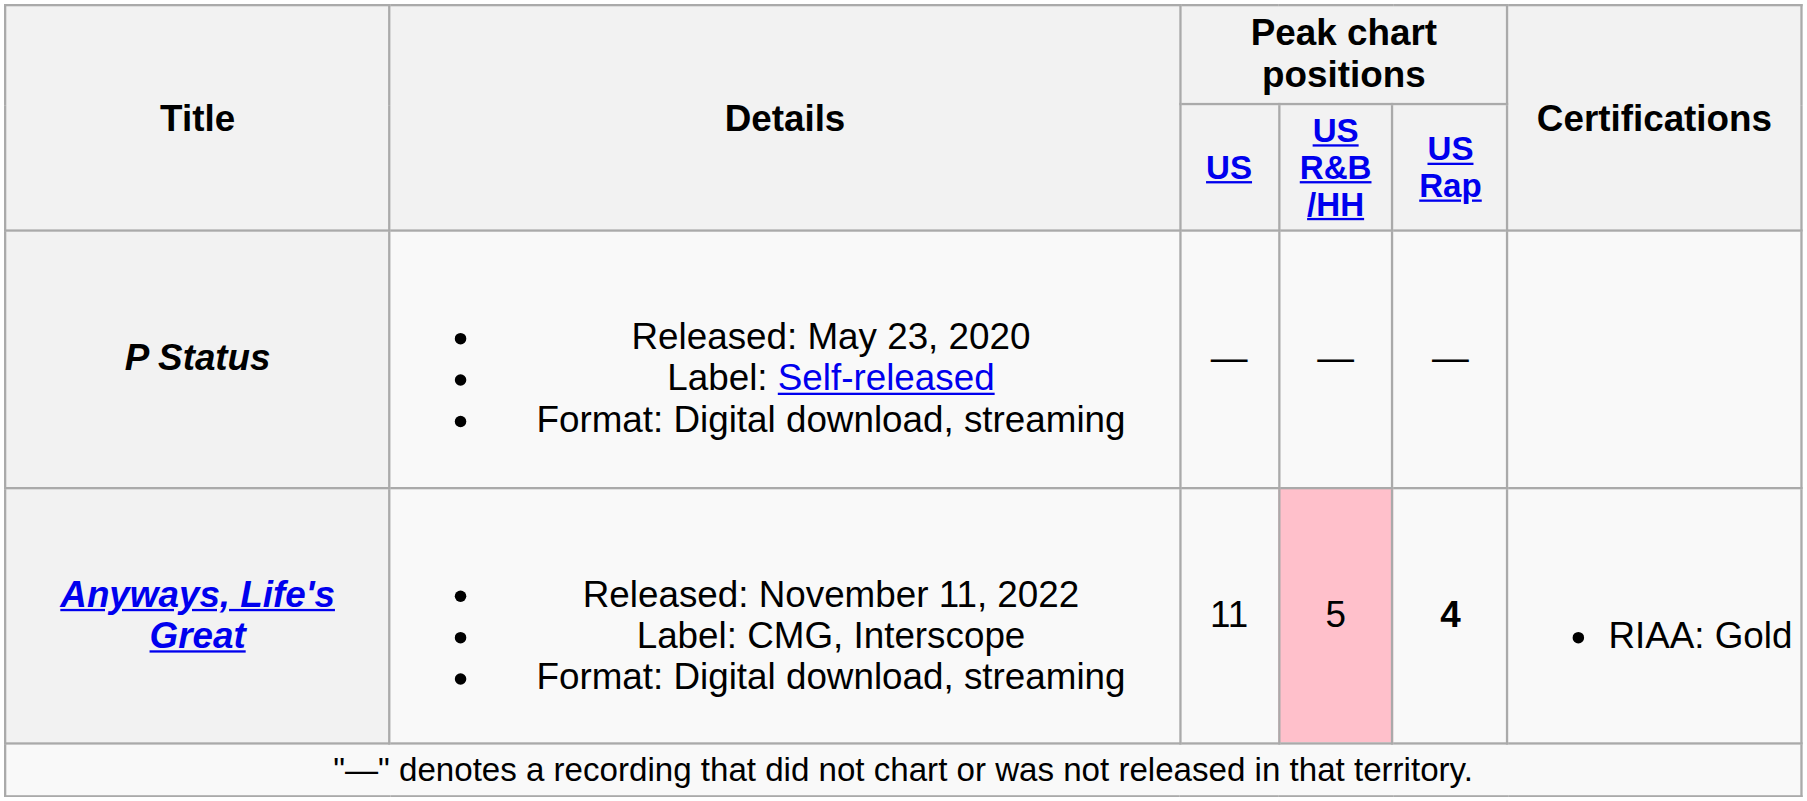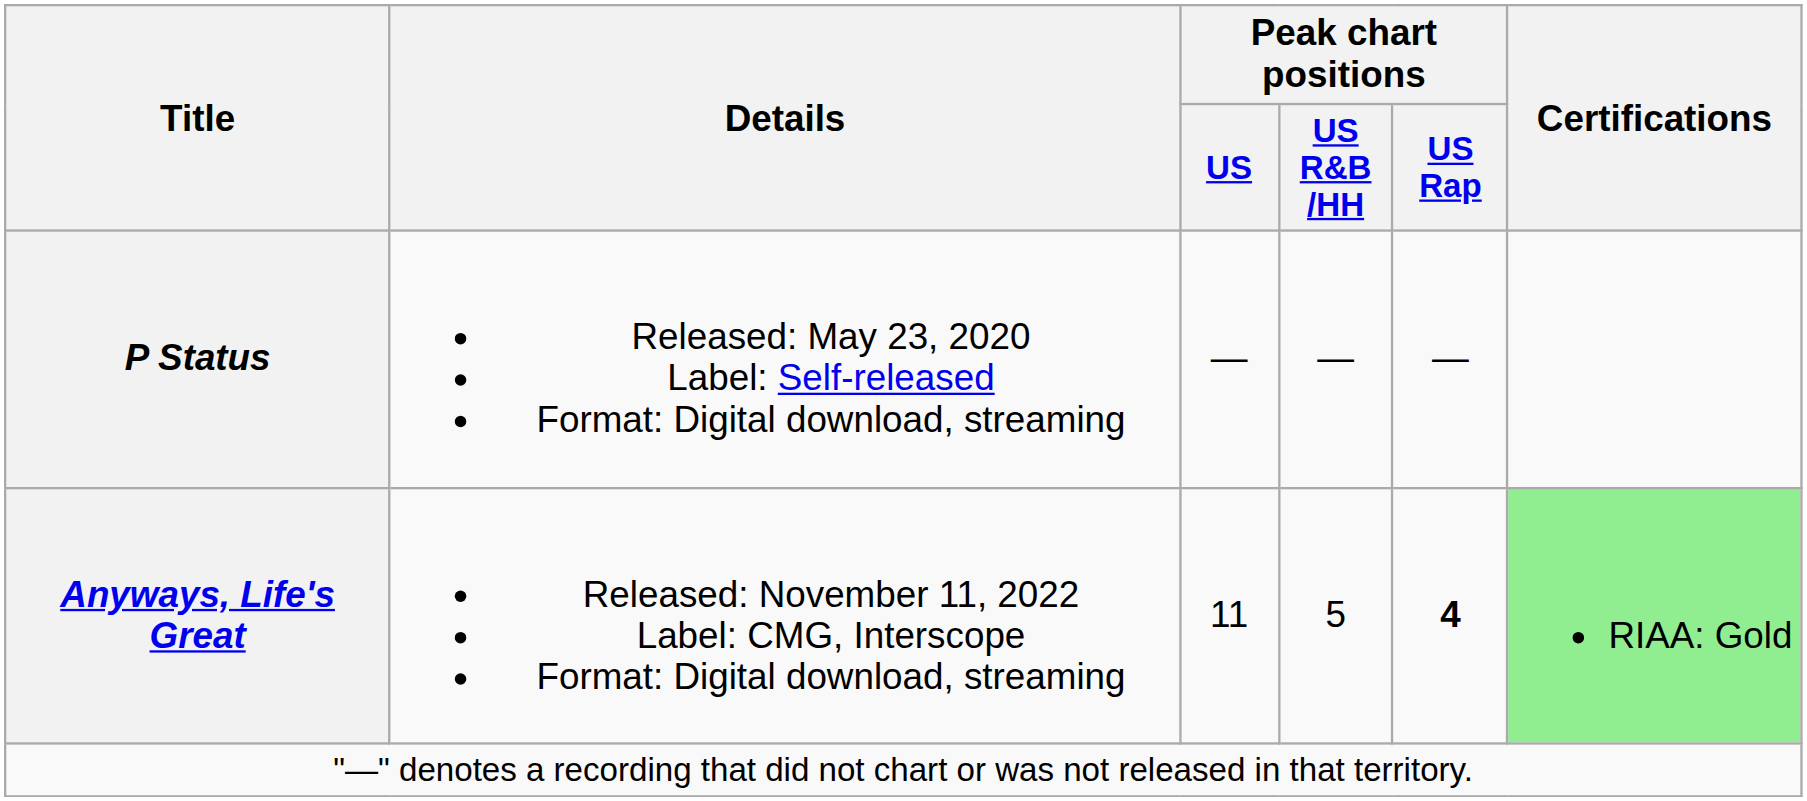Anyways, Life's Great | Peak chart positions / US R&B /HH: pink background -> no background
Anyways, Life's Great | Certifications: no background -> lightgreen background
